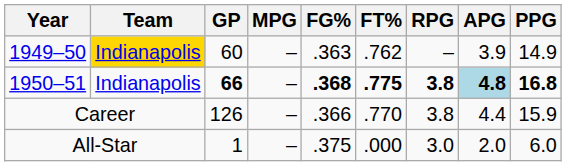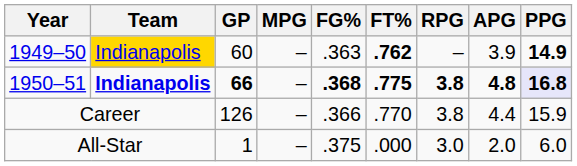1949–50 | FT%: normal -> bold
1949–50 | PPG: normal -> bold
1950–51 | Team: normal -> bold
1950–51 | APG: lightblue background -> no background
1950–51 | PPG: no background -> lavender background
